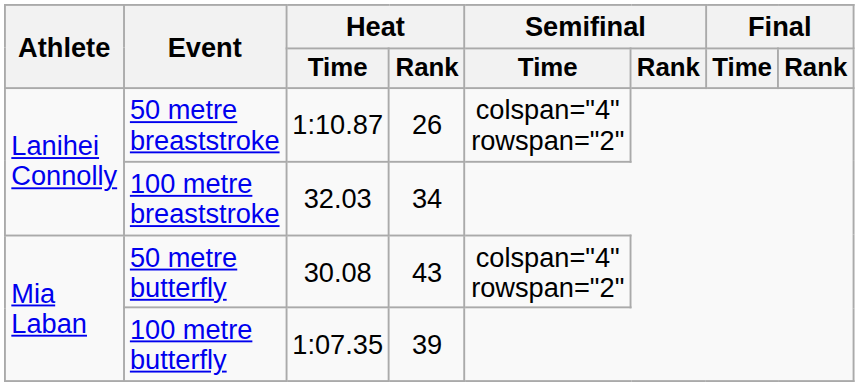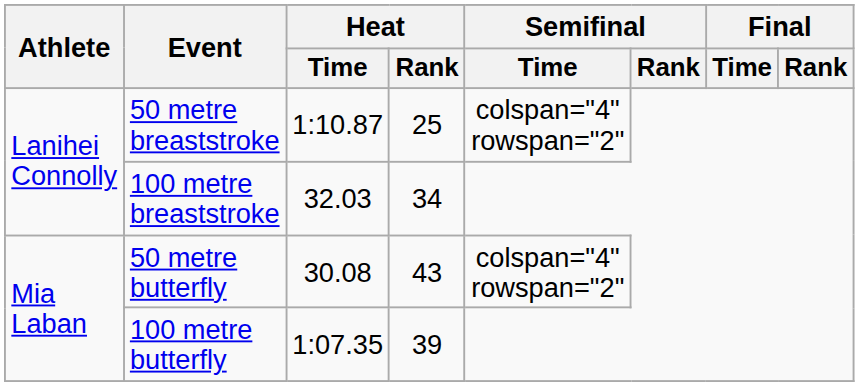50 metre breaststroke | Heat / Rank: 26 -> 25
